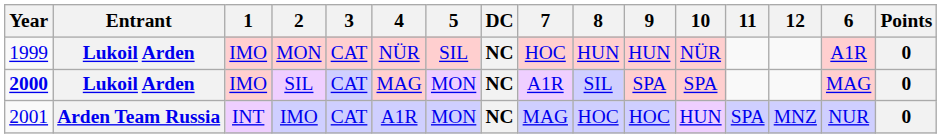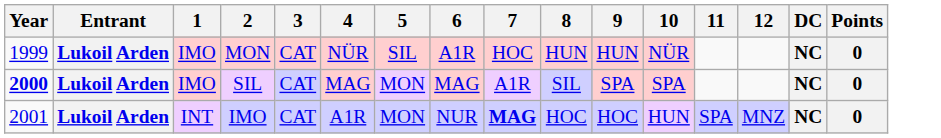columns swapped: 6 <-> DC
row 4 | Entrant: Arden Team Russia -> Lukoil Arden
row 4 | 7: normal -> bold
